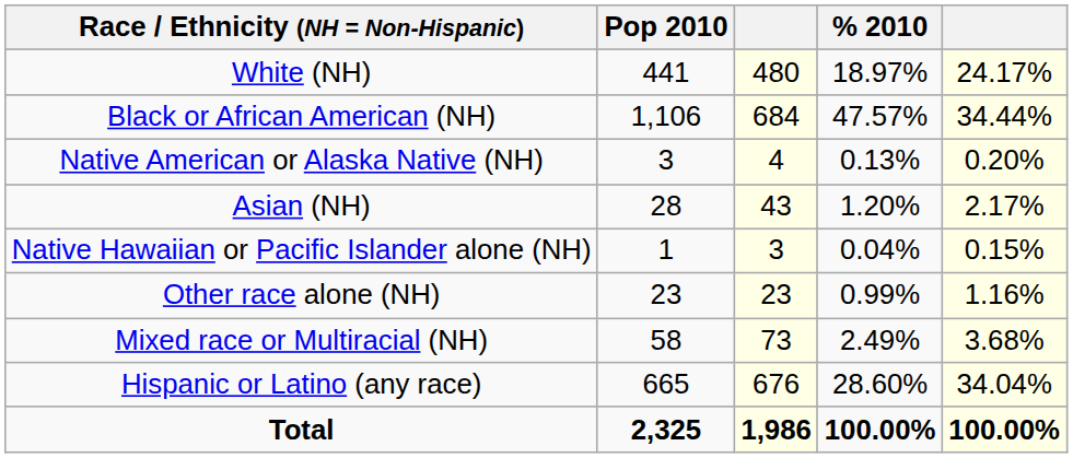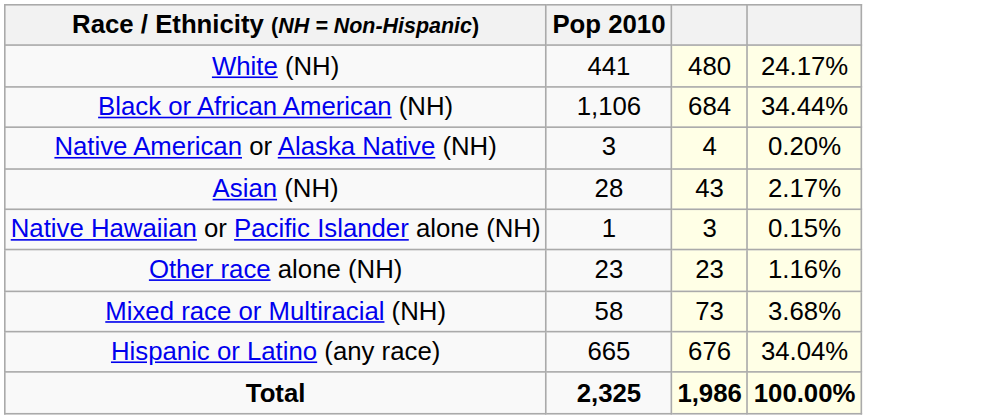- column: % 2010 | 18.97% | 47.57% | 0.13% | 1.20% | 0.04% | 0.99% | 2.49% | 28.60% | 100.00%
